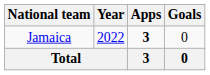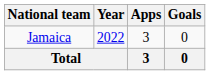Jamaica | Apps: bold -> normal
